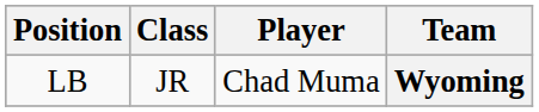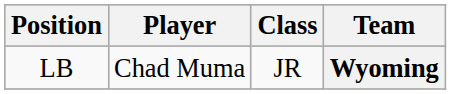columns swapped: Player <-> Class
